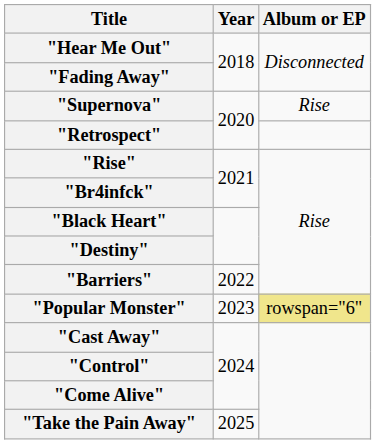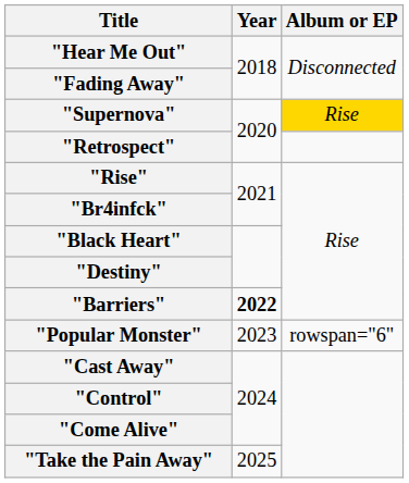"Supernova" | Album or EP: no background -> gold background
"Barriers" | Year: normal -> bold
"Popular Monster" | Album or EP: khaki background -> no background
